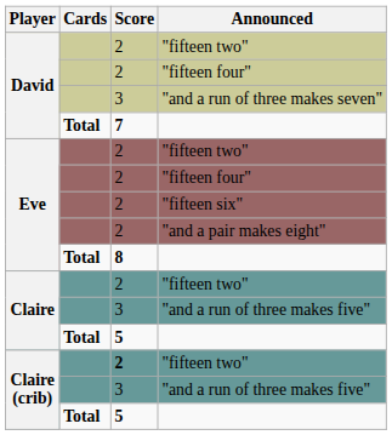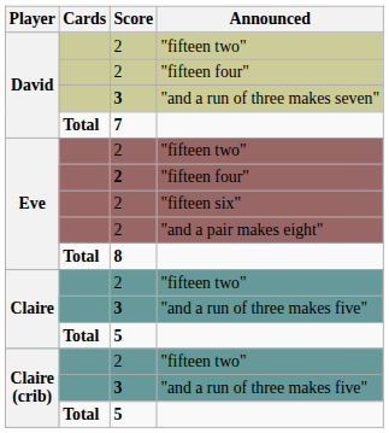"and a run of three makes seven" | Score: normal -> bold
Eve / "fifteen four" | Score: normal -> bold
Claire / "and a run of three makes five" | Score: normal -> bold
Claire (crib) / "fifteen two" | Score: bold -> normal
Claire (crib) / "and a run of three makes five" | Score: normal -> bold
